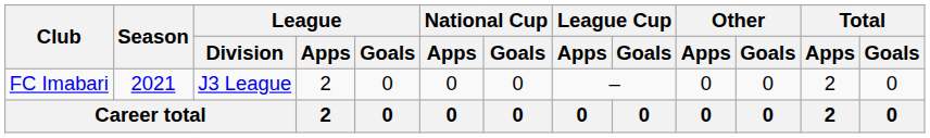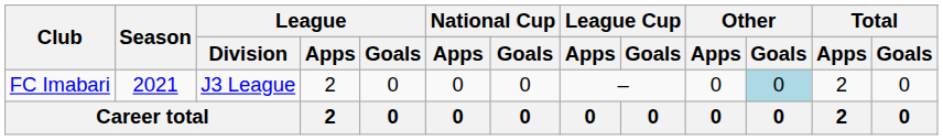FC Imabari | Other / Goals: no background -> lightblue background
